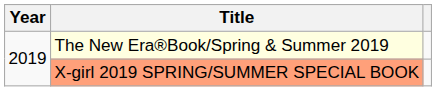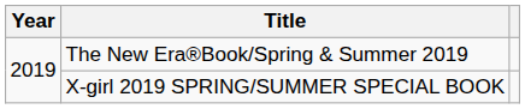The New Era®︎Book/Spring & Summer 2019 | Title: lightyellow background -> no background
X-girl 2019 SPRING/SUMMER SPECIAL BOOK | Title: lightsalmon background -> no background
